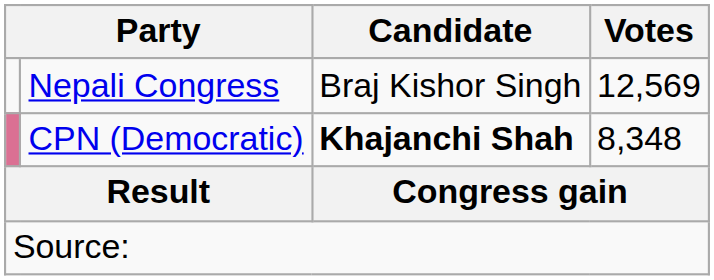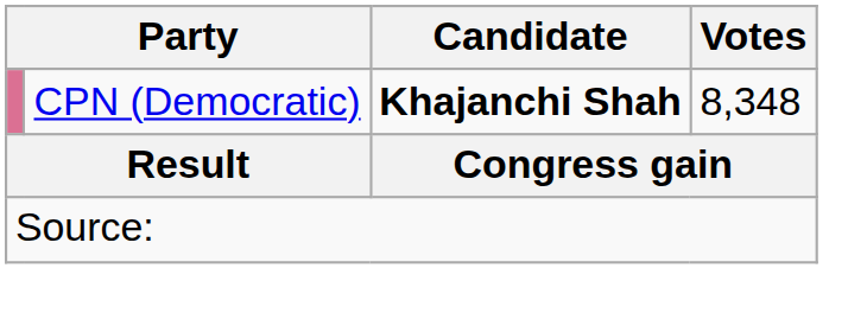- row: Nepali Congress | Braj Kishor Singh | 12,569
